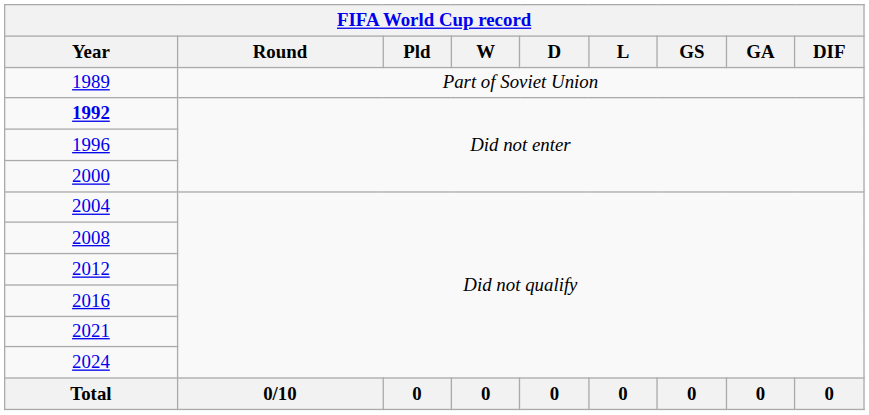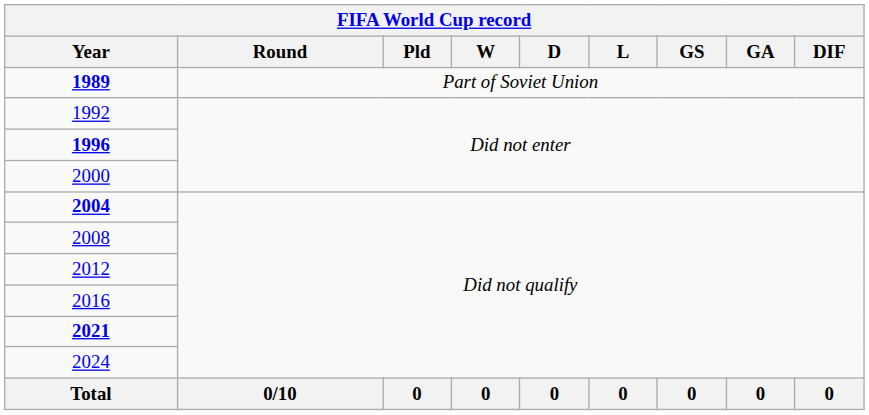1989 | Year: normal -> bold
1992 | Year: bold -> normal
1996 | Year: normal -> bold
2004 | Year: normal -> bold
2021 | Year: normal -> bold
